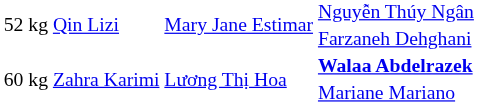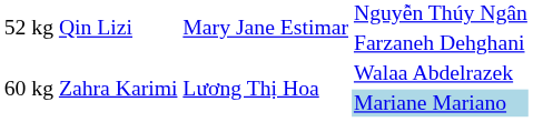Walaa Abdelrazek | column 4: bold -> normal
Mariane Mariano | column 4: no background -> lightblue background
